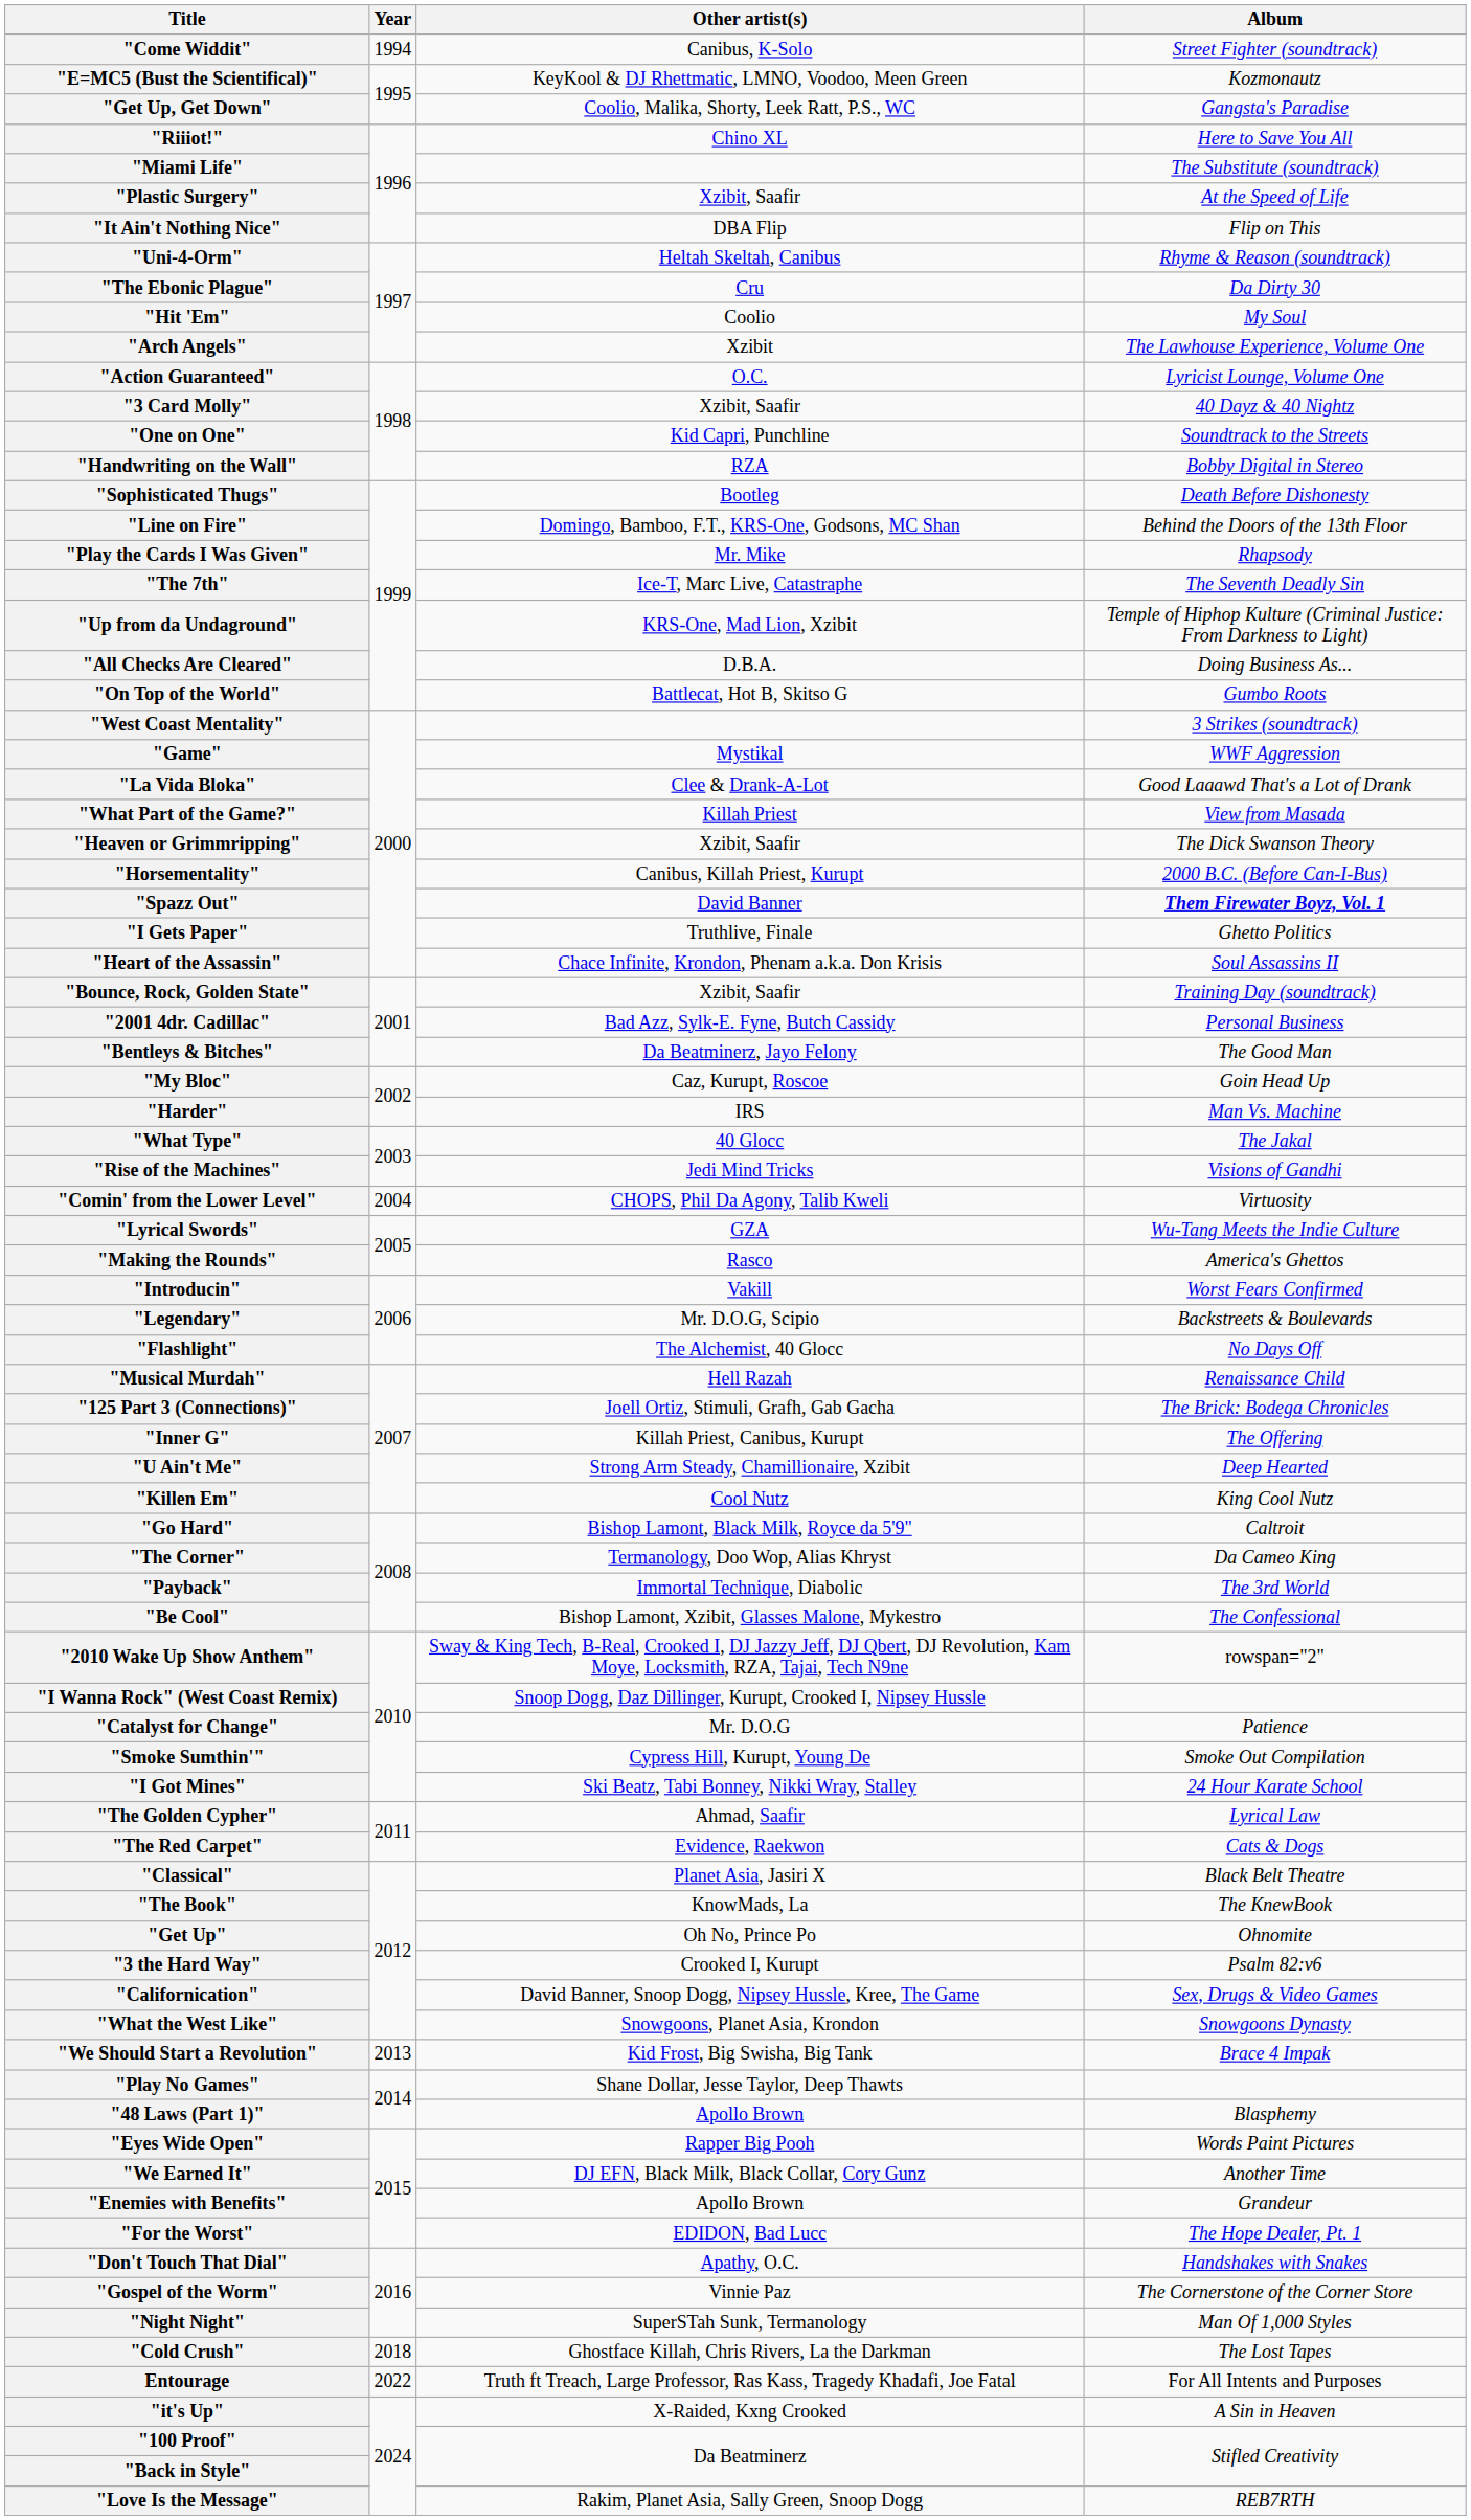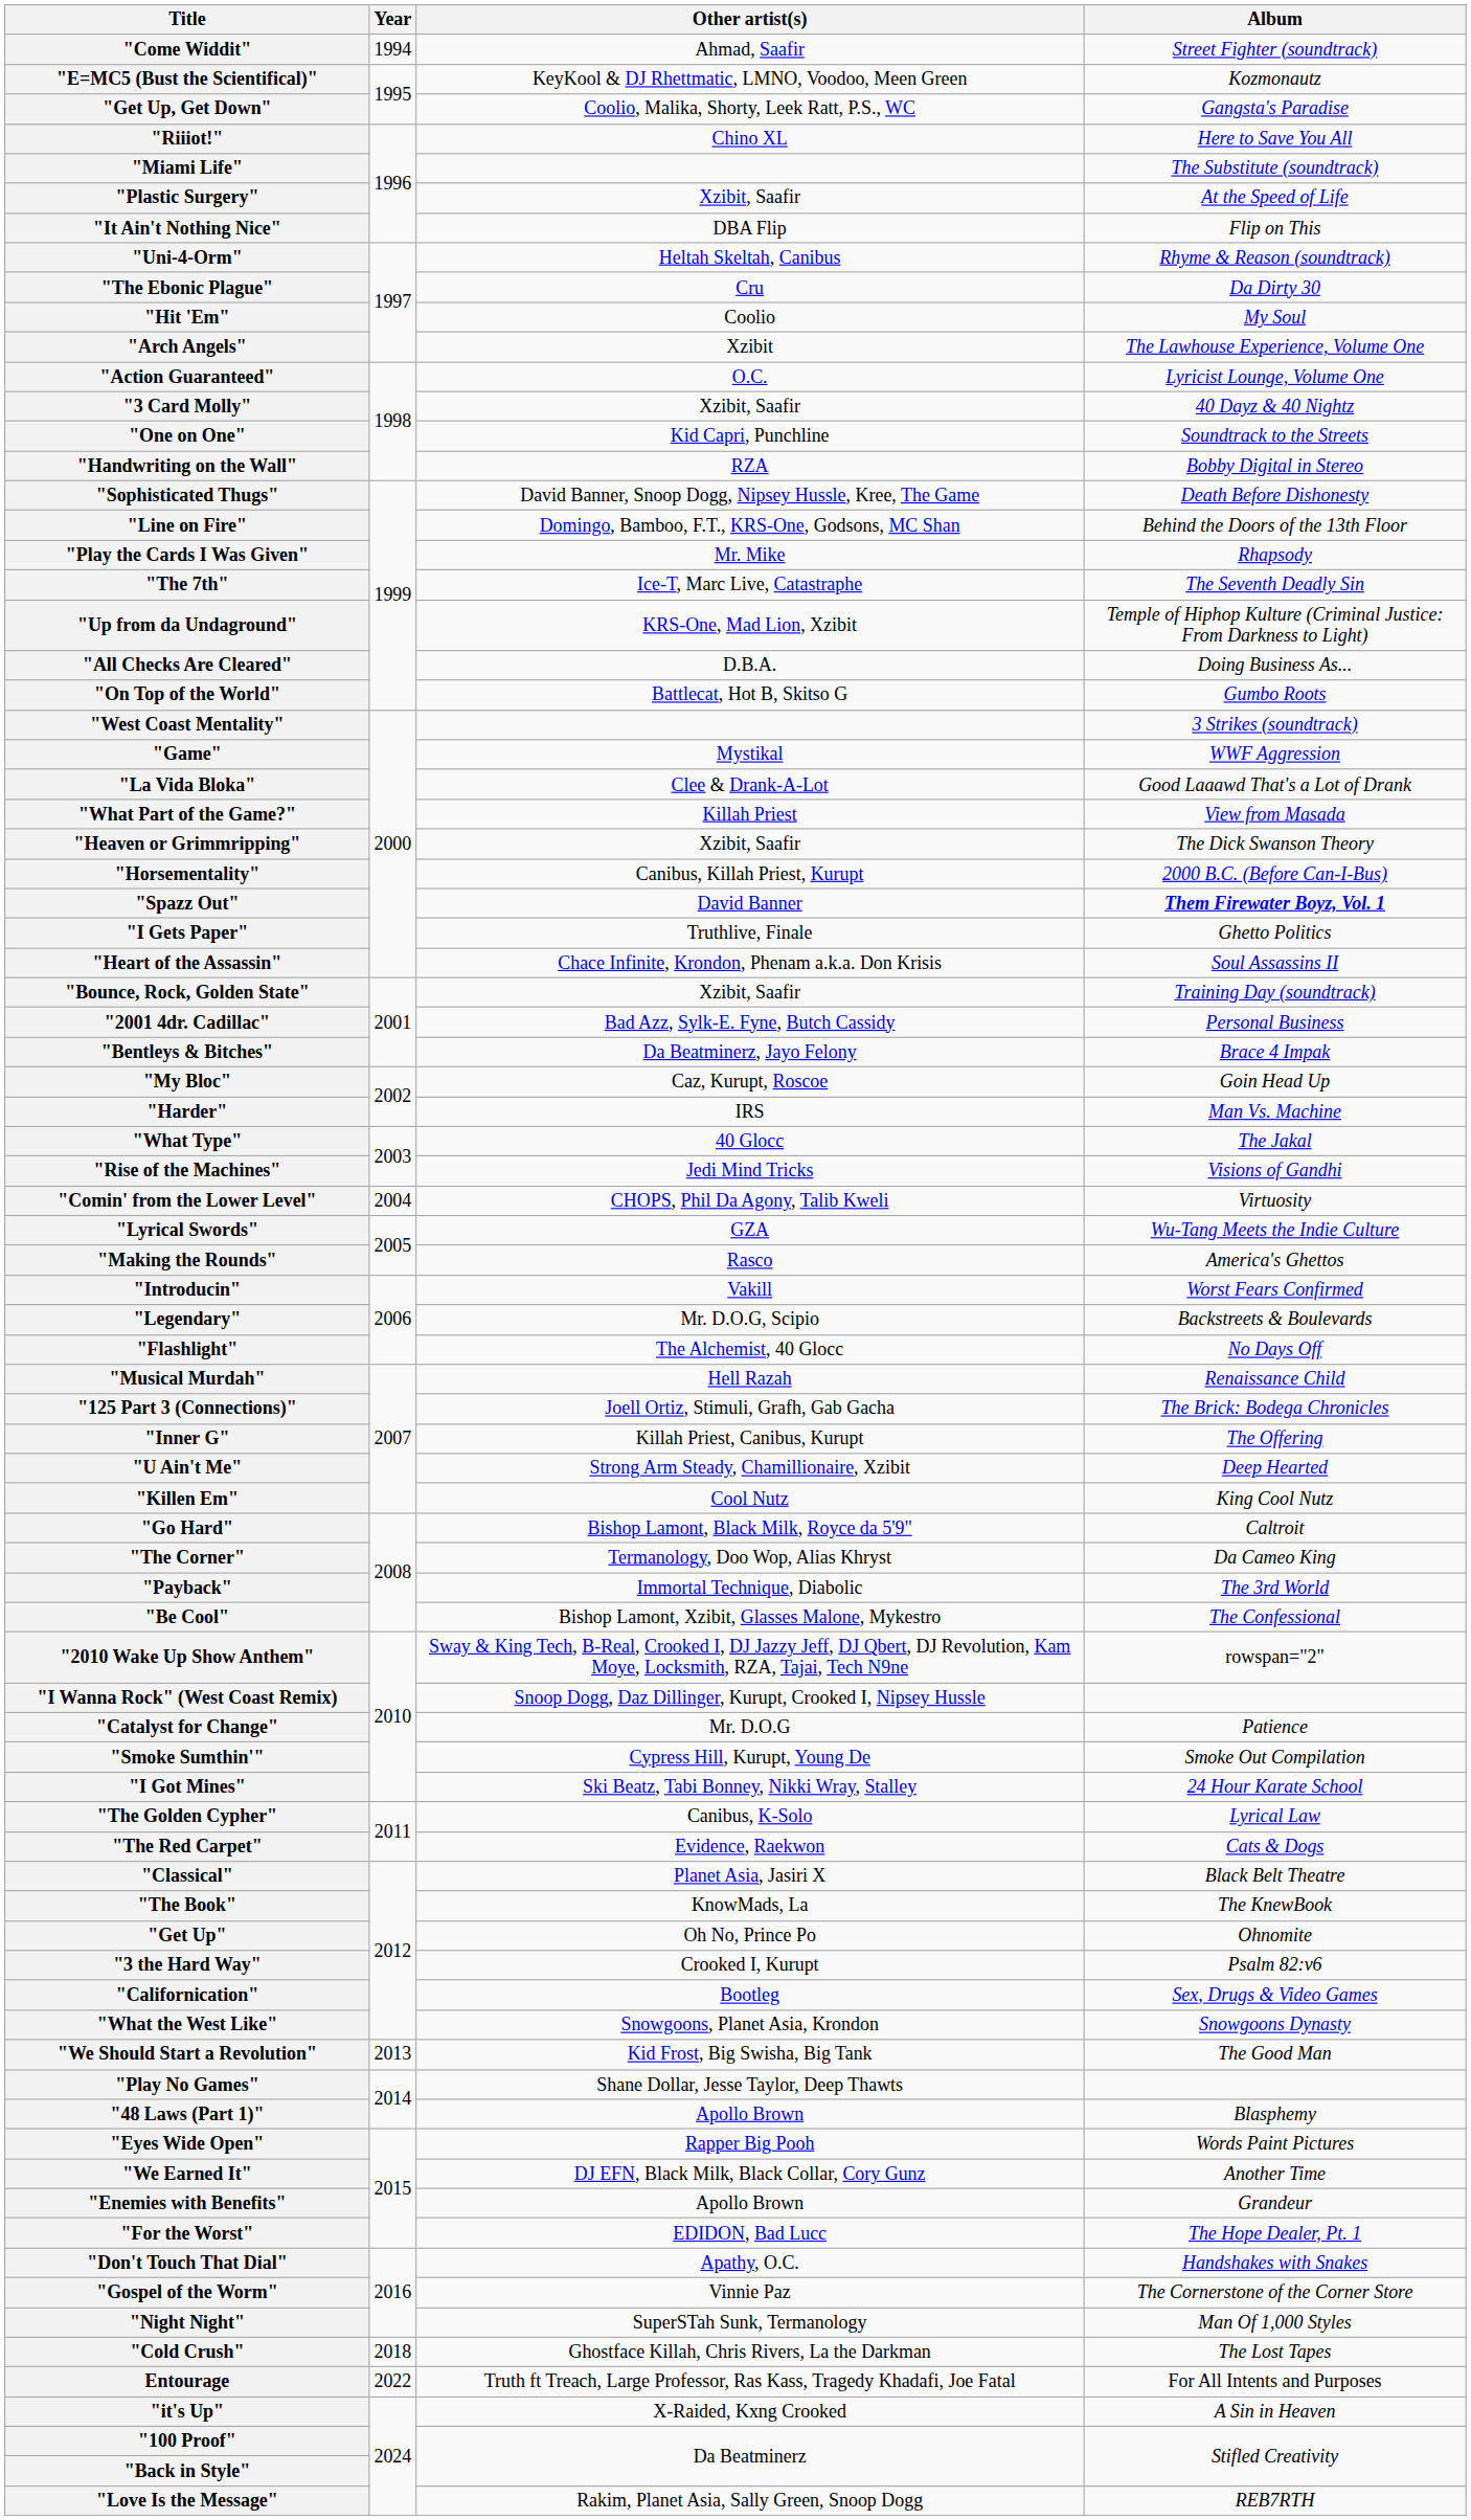"Come Widdit" | Other artist(s): Canibus, K-Solo -> Ahmad, Saafir
"Sophisticated Thugs" | Other artist(s): Bootleg -> David Banner, Snoop Dogg, Nipsey Hussle, Kree, The Game
"Bentleys & Bitches" | Album: The Good Man -> Brace 4 Impak
"The Golden Cypher" | Other artist(s): Ahmad, Saafir -> Canibus, K-Solo
"Californication" | Other artist(s): David Banner, Snoop Dogg, Nipsey Hussle, Kree, The Game -> Bootleg
"We Should Start a Revolution" | Album: Brace 4 Impak -> The Good Man
